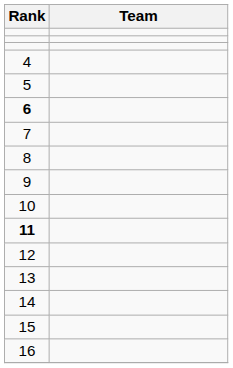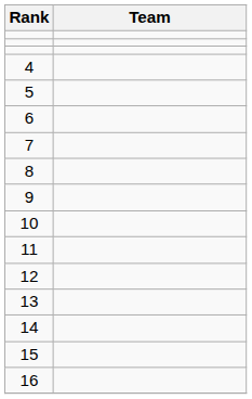row 7 | Rank: bold -> normal
row 12 | Rank: bold -> normal
